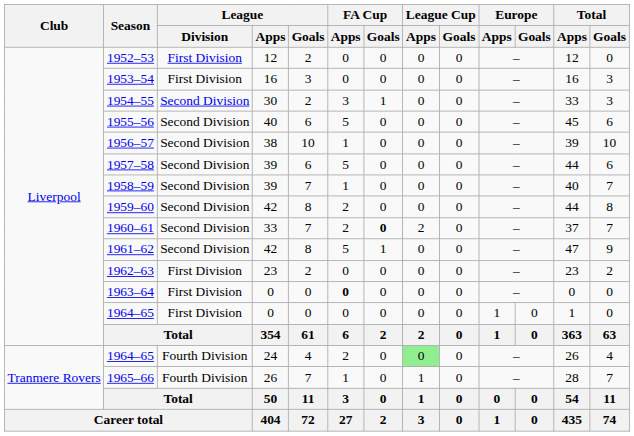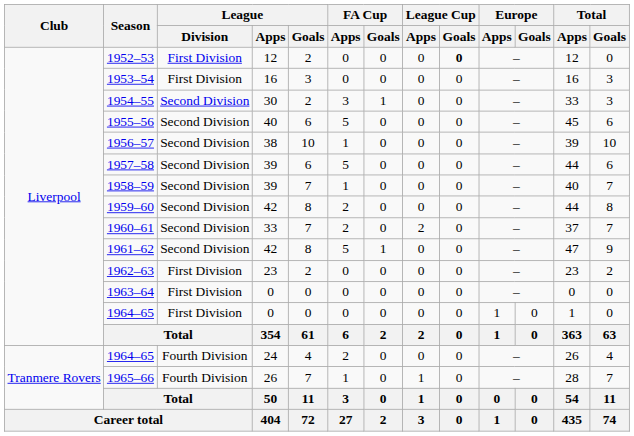1952–53 | League Cup / Goals: normal -> bold
1960–61 | FA Cup / Goals: bold -> normal
1963–64 | FA Cup / Apps: bold -> normal
1964–65 / 24 | League Cup / Apps: lightgreen background -> no background
